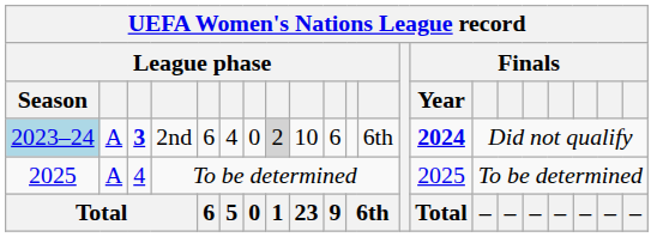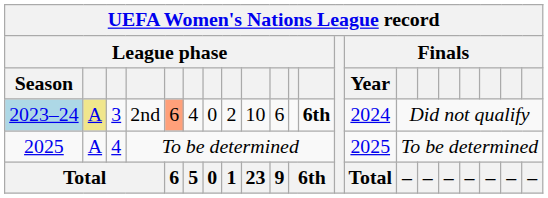2nd | column 2: no background -> khaki background
2nd | column 3: bold -> normal
2nd | column 5: no background -> lightsalmon background
2nd | column 8: lightgrey background -> no background
2nd | column 12: normal -> bold
2nd | Finals / Year: bold -> normal
